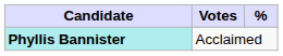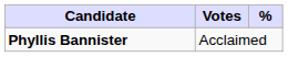Phyllis Bannister | Candidate: paleturquoise background -> no background
